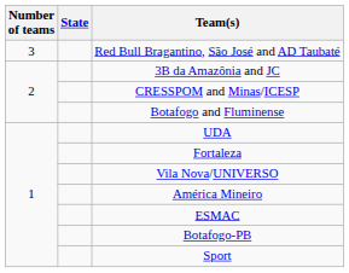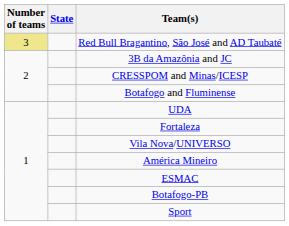Red Bull Bragantino, São José and AD Taubaté | Number of teams: no background -> khaki background
